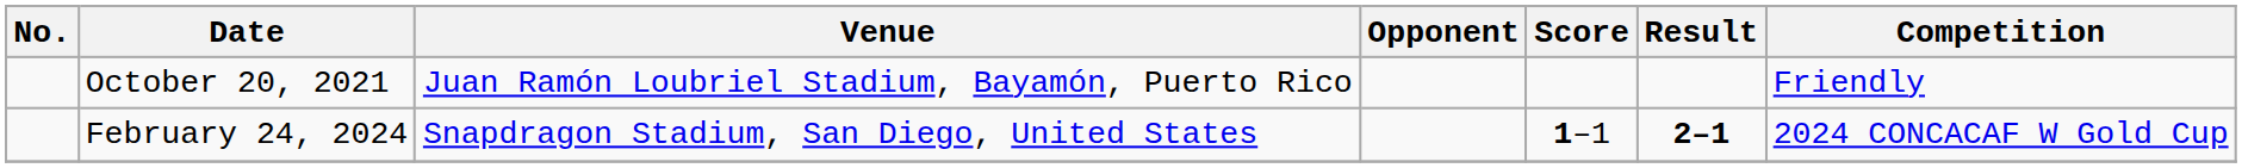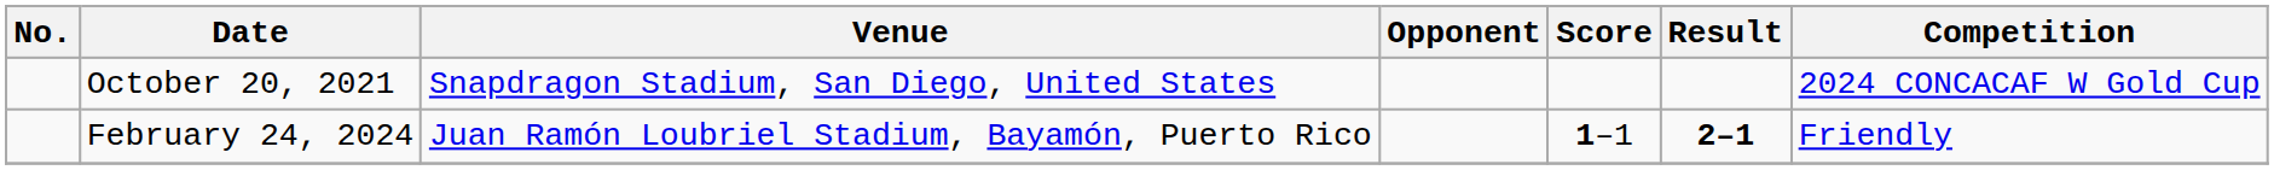October 20, 2021 | Venue: Juan Ramón Loubriel Stadium, Bayamón, Puerto Rico -> Snapdragon Stadium, San Diego, United States
October 20, 2021 | Competition: Friendly -> 2024 CONCACAF W Gold Cup
February 24, 2024 | Venue: Snapdragon Stadium, San Diego, United States -> Juan Ramón Loubriel Stadium, Bayamón, Puerto Rico
February 24, 2024 | Competition: 2024 CONCACAF W Gold Cup -> Friendly
